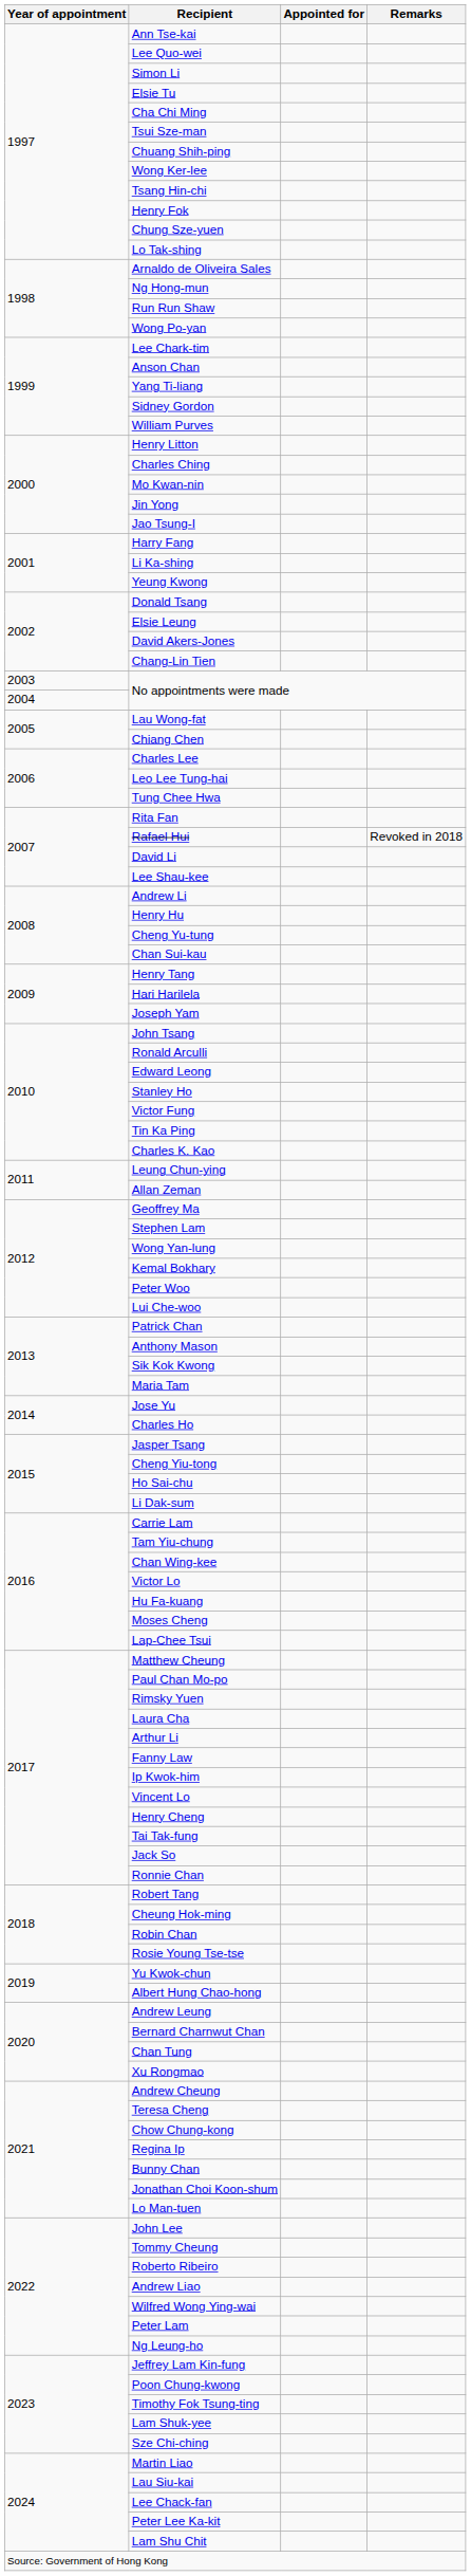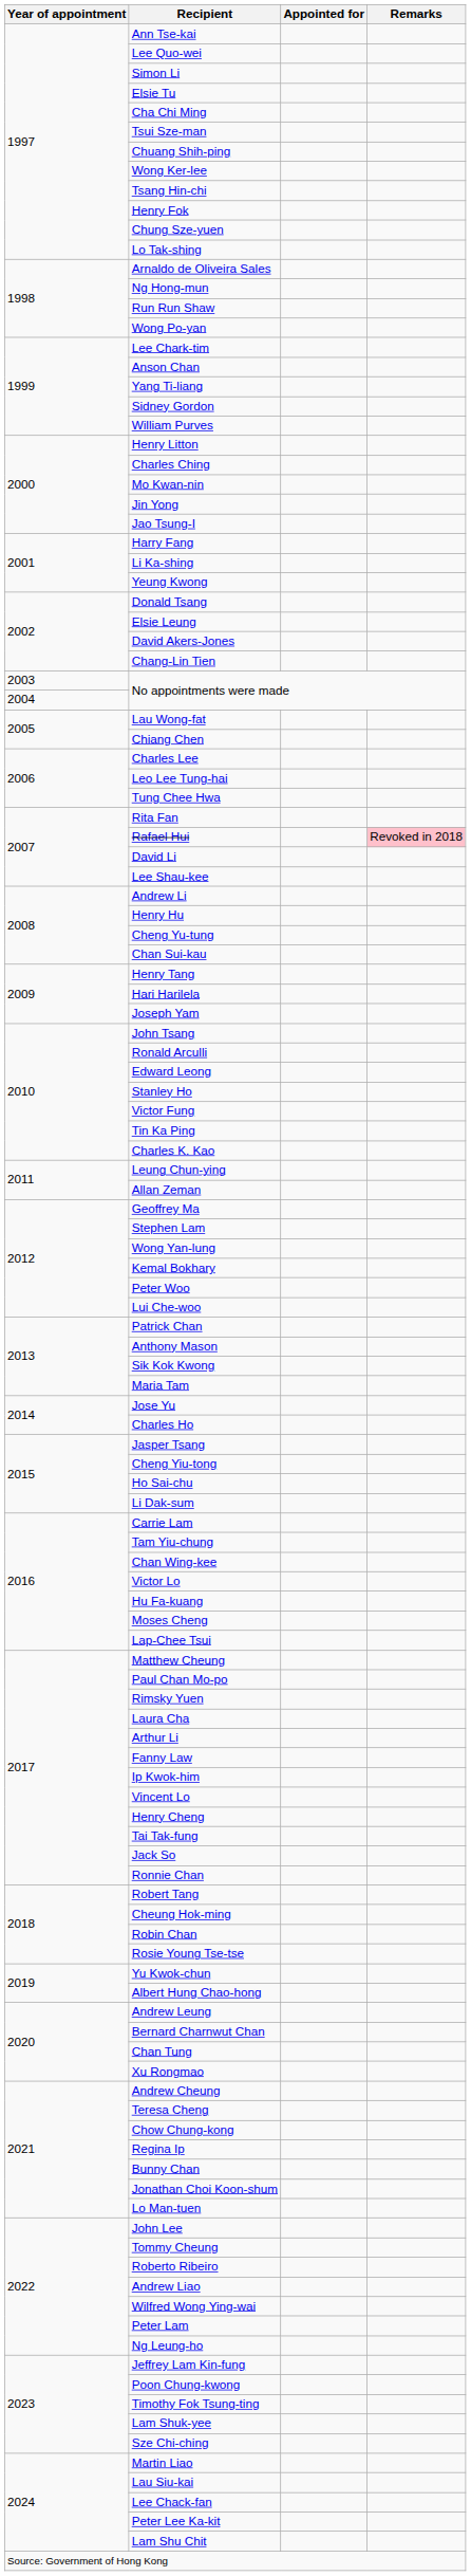Rafael Hui | Remarks: no background -> pink background
